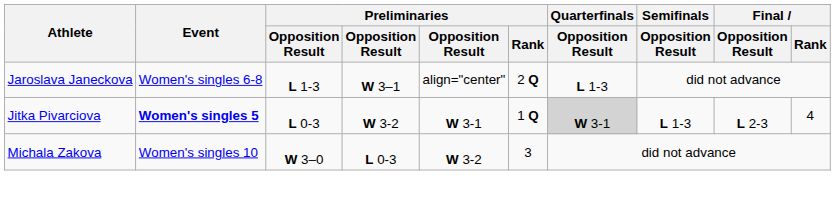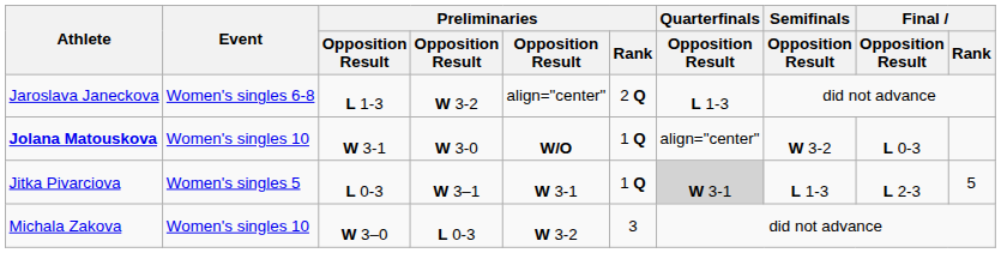Jaroslava Janeckova | column 4: W 3–1 -> W 3-2
+ row: Jolana Matouskova | Women's singles 10 | W 3-1 | W 3-0 | W/O | 1 Q | align="center" | W 3-2 | L 0-3
Jitka Pivarciova | Event: bold -> normal
Jitka Pivarciova | column 4: W 3-2 -> W 3–1
Jitka Pivarciova | Final / Rank: 4 -> 5
